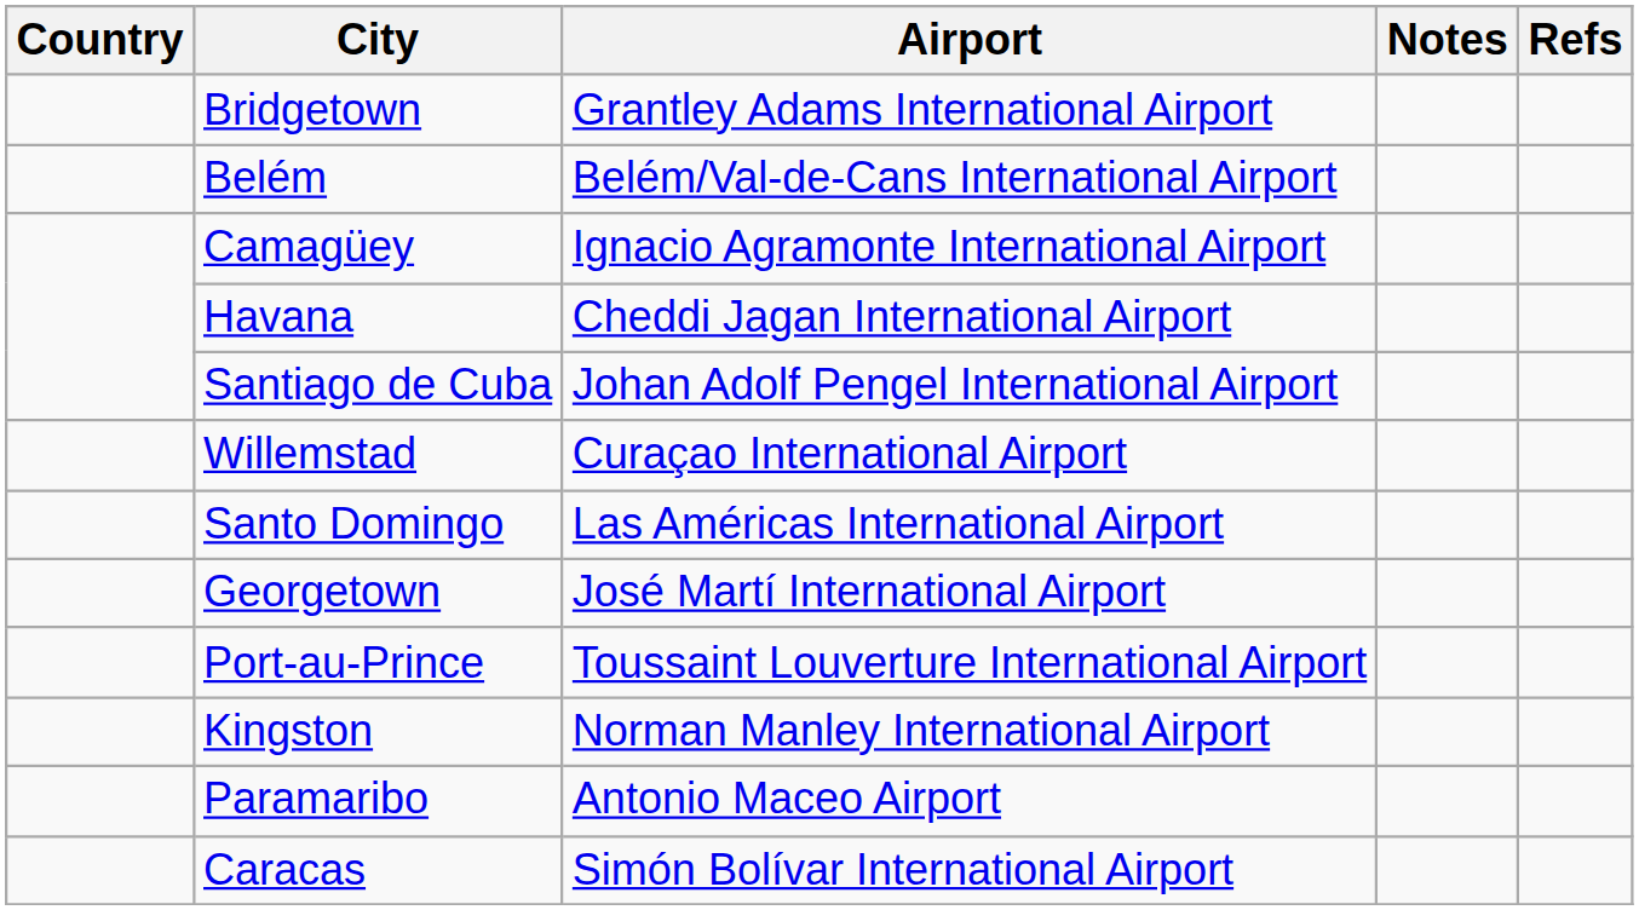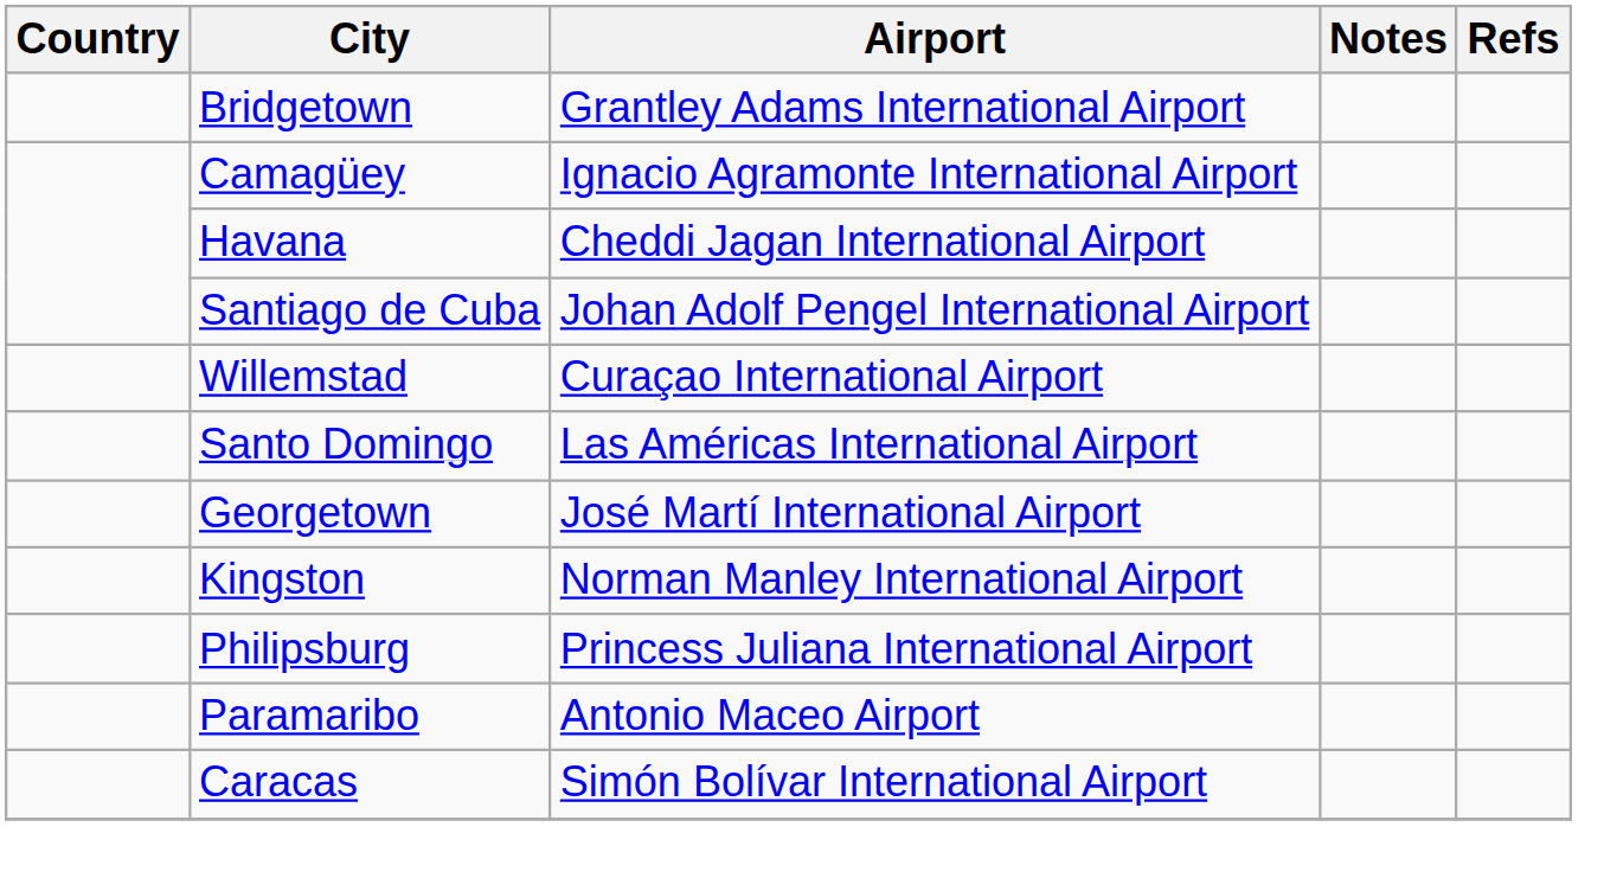- row: Belém | Belém/Val-de-Cans International Airport
- row: Port-au-Prince | Toussaint Louverture International Airport
+ row: Philipsburg | Princess Juliana International Airport
